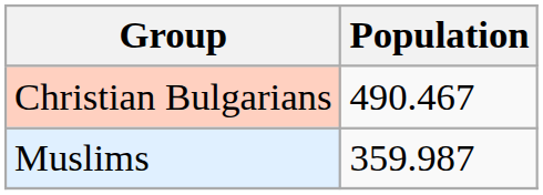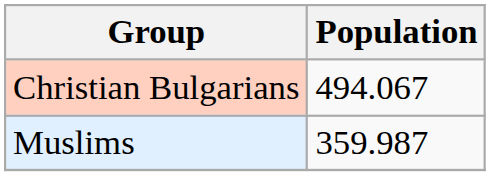Christian Bulgarians | Population: 490.467 -> 494.067
